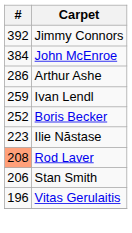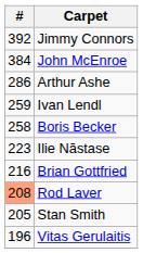Boris Becker | #: 252 -> 258
+ row: 216 | Brian Gottfried
Stan Smith | #: 206 -> 205
